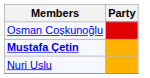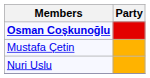Osman Coşkunoğlu | Members: normal -> bold
Mustafa Çetin | Members: bold -> normal
